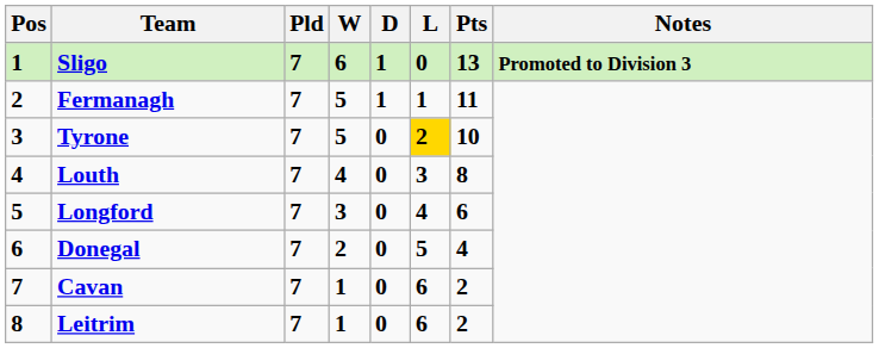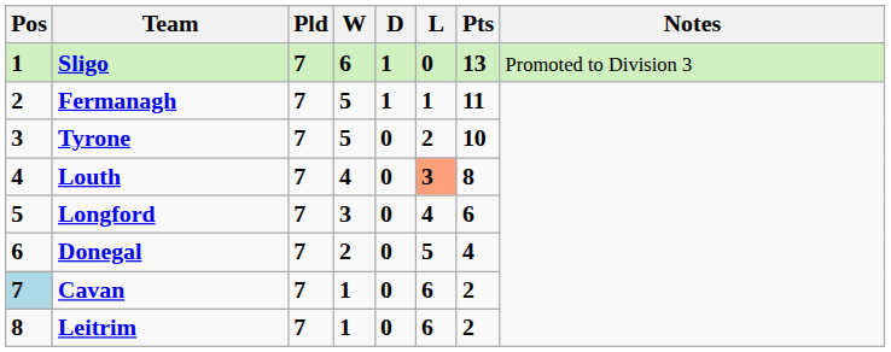Sligo | Notes: bold -> normal
Tyrone | L: gold background -> no background
Louth | L: no background -> lightsalmon background
Cavan | Pos: no background -> lightblue background
